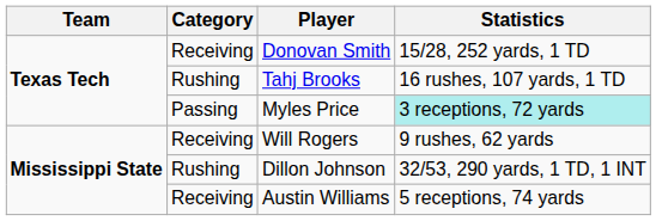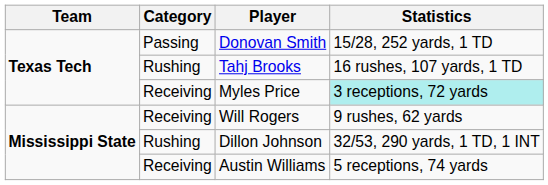Donovan Smith | Category: Receiving -> Passing
Myles Price | Category: Passing -> Receiving
